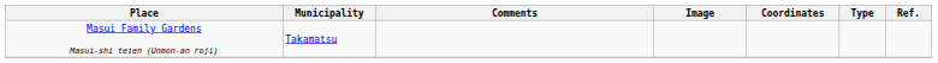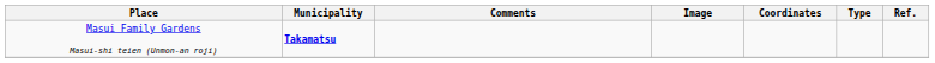Masui Family Gardens Masui-shi teien (Unmon-an roji) | Municipality: normal -> bold
